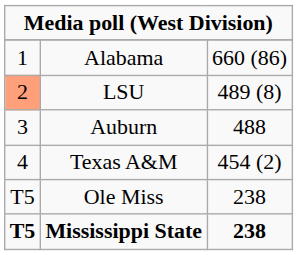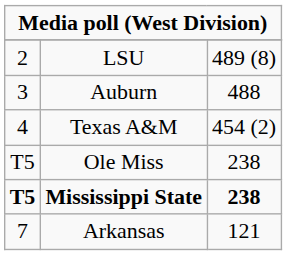- row: 1 | Alabama | 660 (86)
LSU | column 1: lightsalmon background -> no background
+ row: 7 | Arkansas | 121
